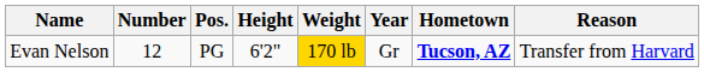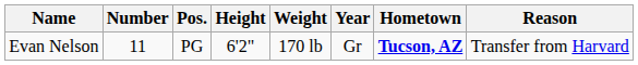Evan Nelson | Number: 12 -> 11
Evan Nelson | Weight: gold background -> no background
